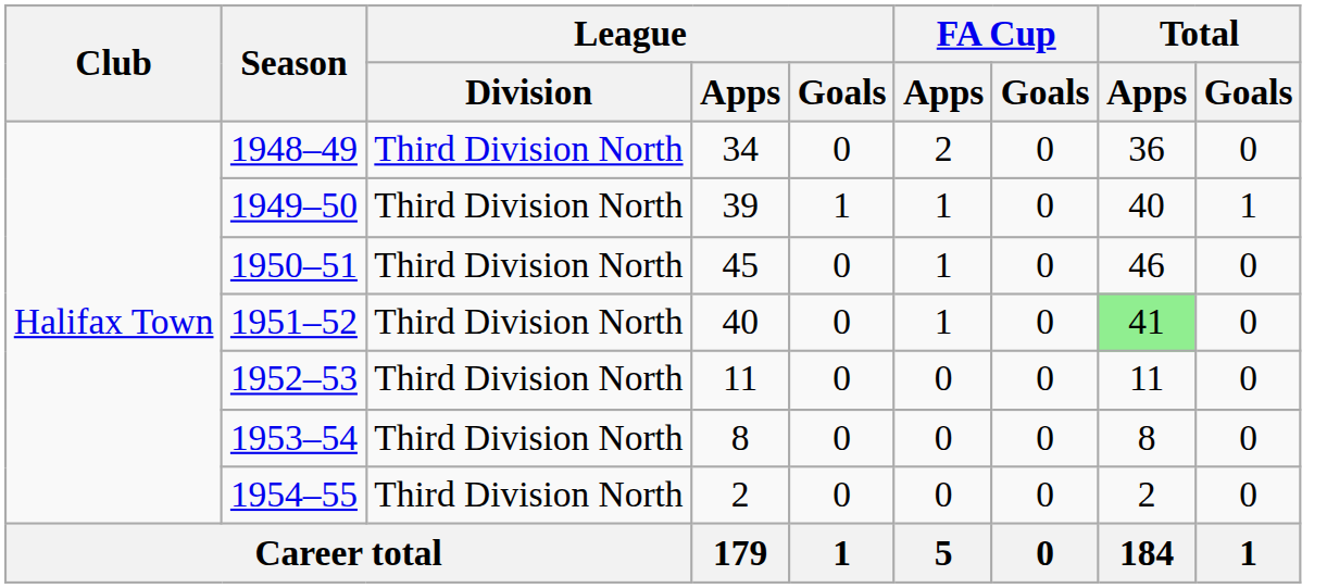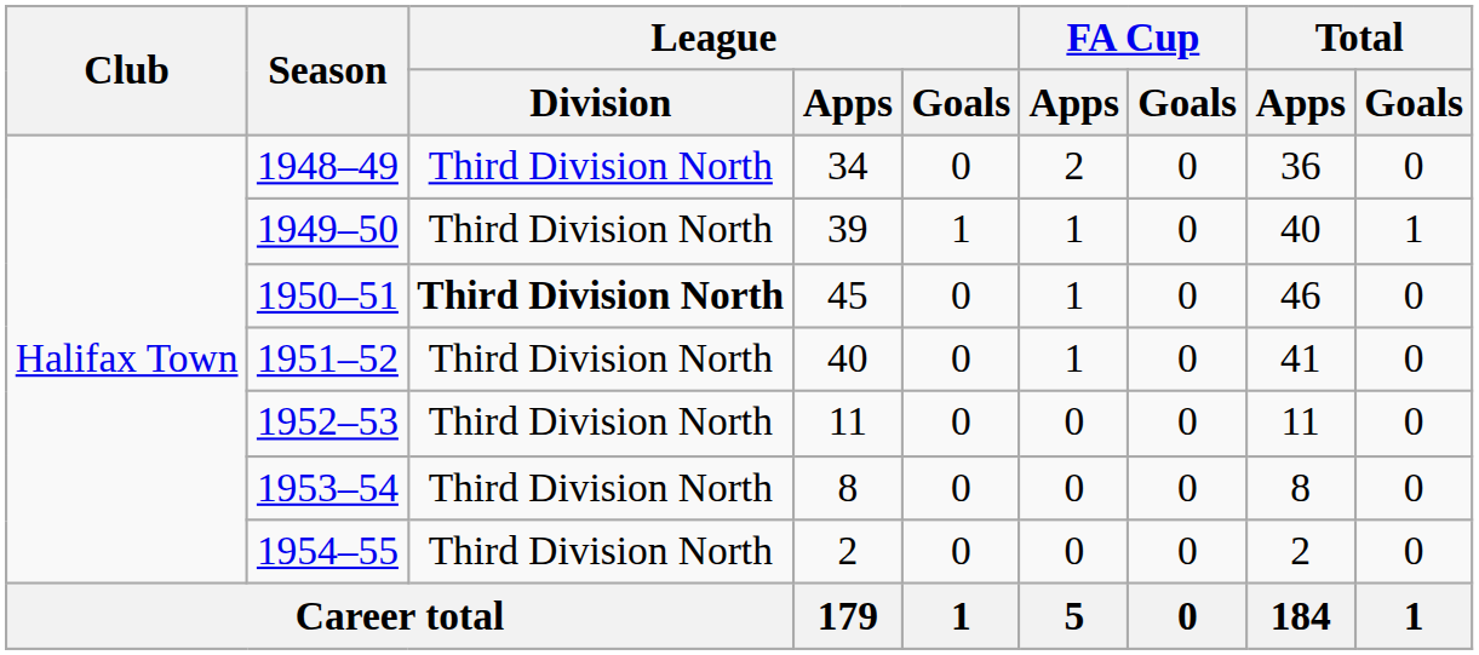1950–51 | League / Division: normal -> bold
1951–52 | Total / Apps: lightgreen background -> no background
